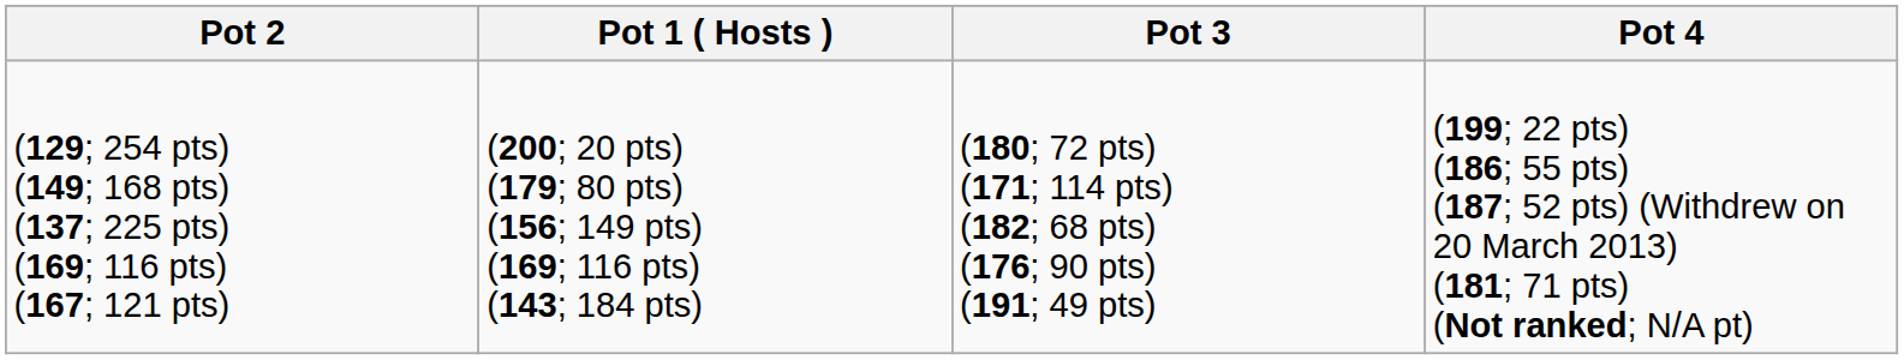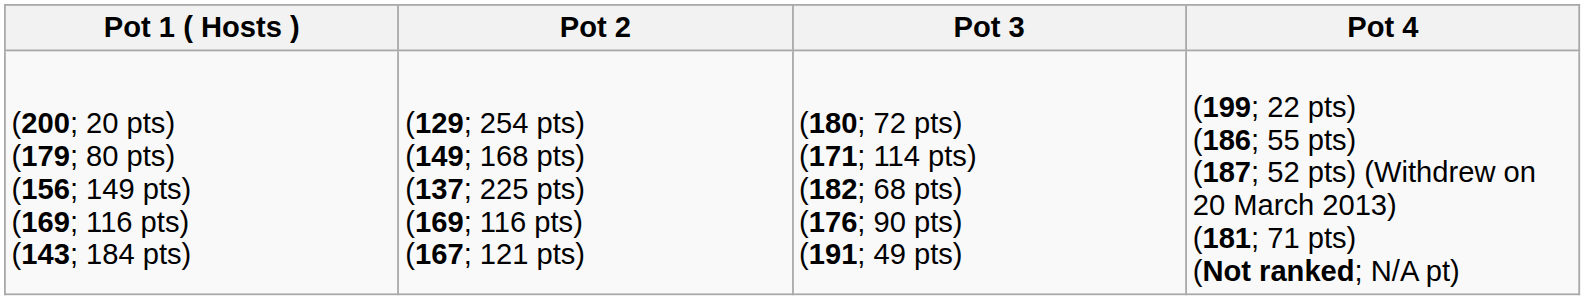columns swapped: Pot 1 ( Hosts ) <-> Pot 2
